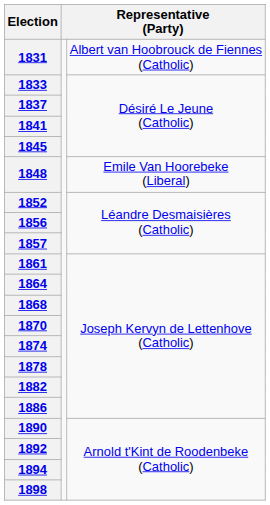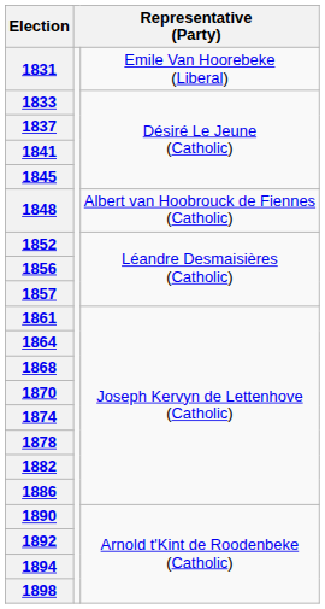1831 | column 3: Albert van Hoobrouck de Fiennes (Catholic) -> Emile Van Hoorebeke (Liberal)
1848 | column 3: Emile Van Hoorebeke (Liberal) -> Albert van Hoobrouck de Fiennes (Catholic)
